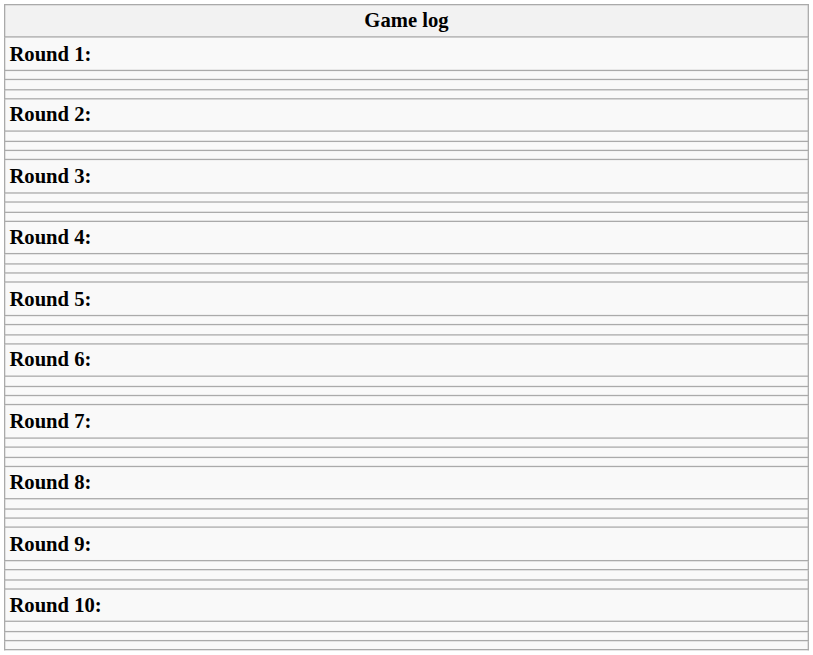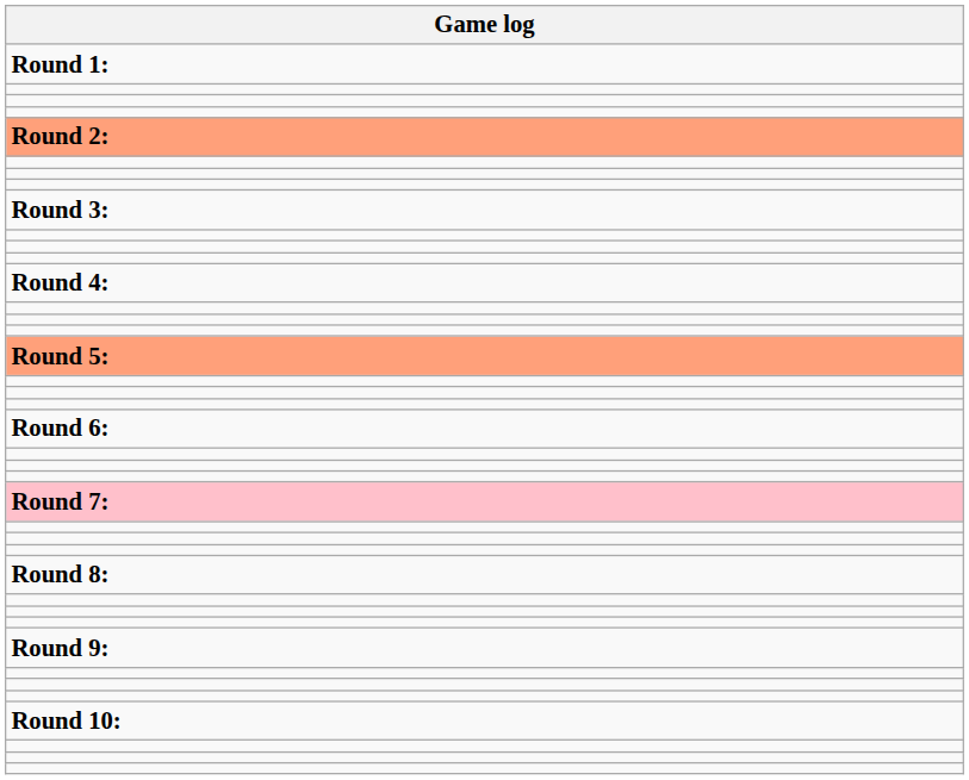row 6 | column 1: no background -> lightsalmon background
row 18 | column 1: no background -> lightsalmon background
row 26 | column 1: no background -> pink background
